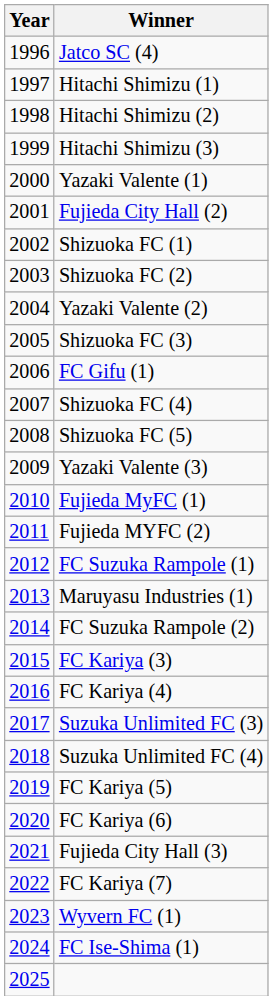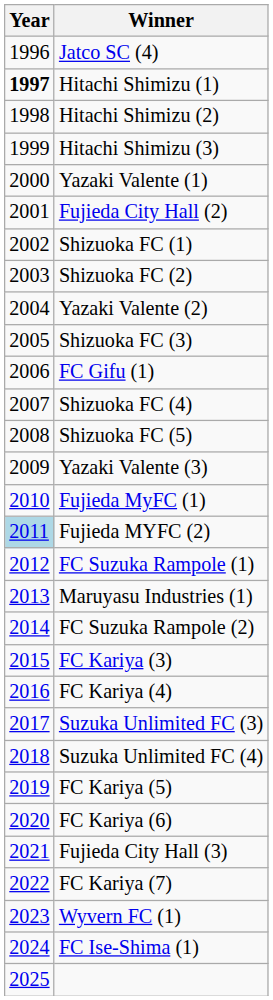Hitachi Shimizu (1) | Year: normal -> bold
Fujieda MYFC (2) | Year: no background -> lightblue background
